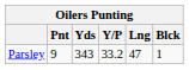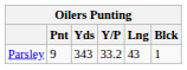Parsley | Lng: 47 -> 43
